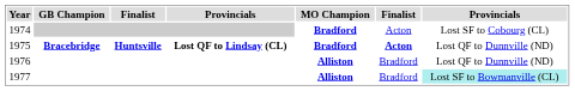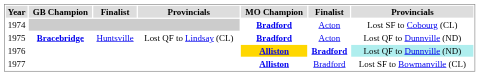1975 | column 3: bold -> normal
1975 | column 4: bold -> normal
1975 | column 6: bold -> normal
1976 | MO Champion: no background -> gold background
1976 | column 6: normal -> bold
1976 | column 7: no background -> paleturquoise background
1977 | column 7: paleturquoise background -> no background
